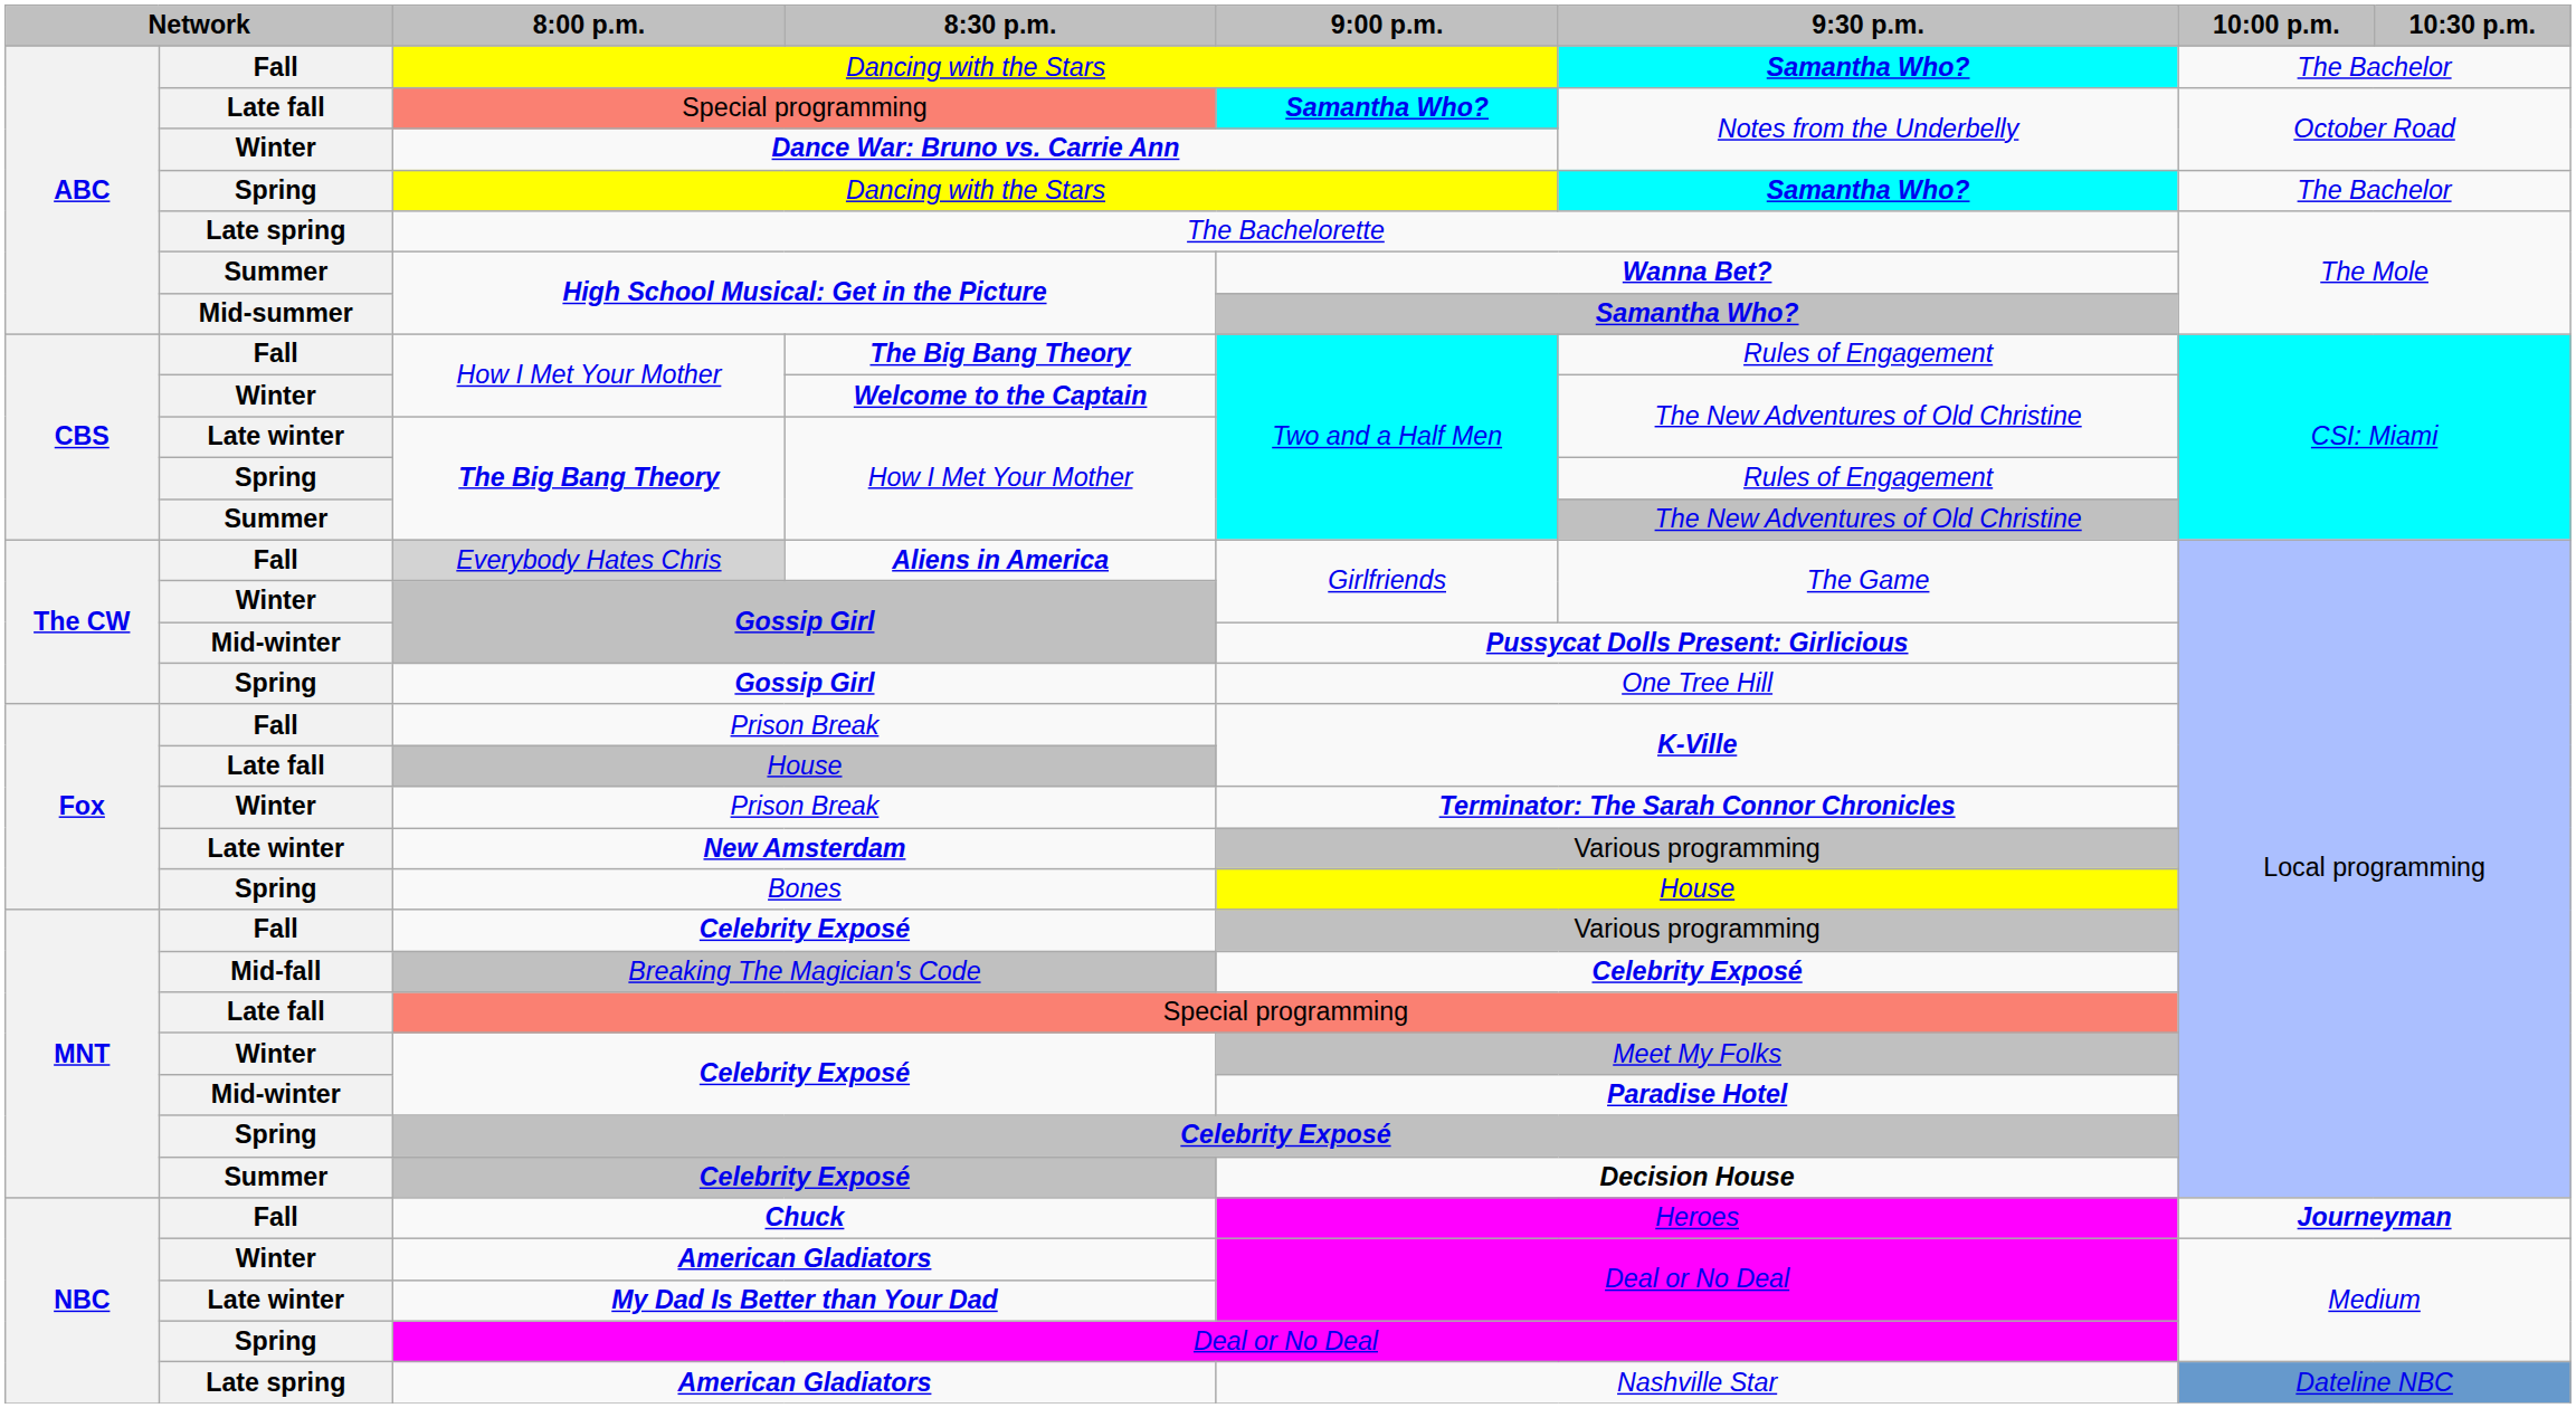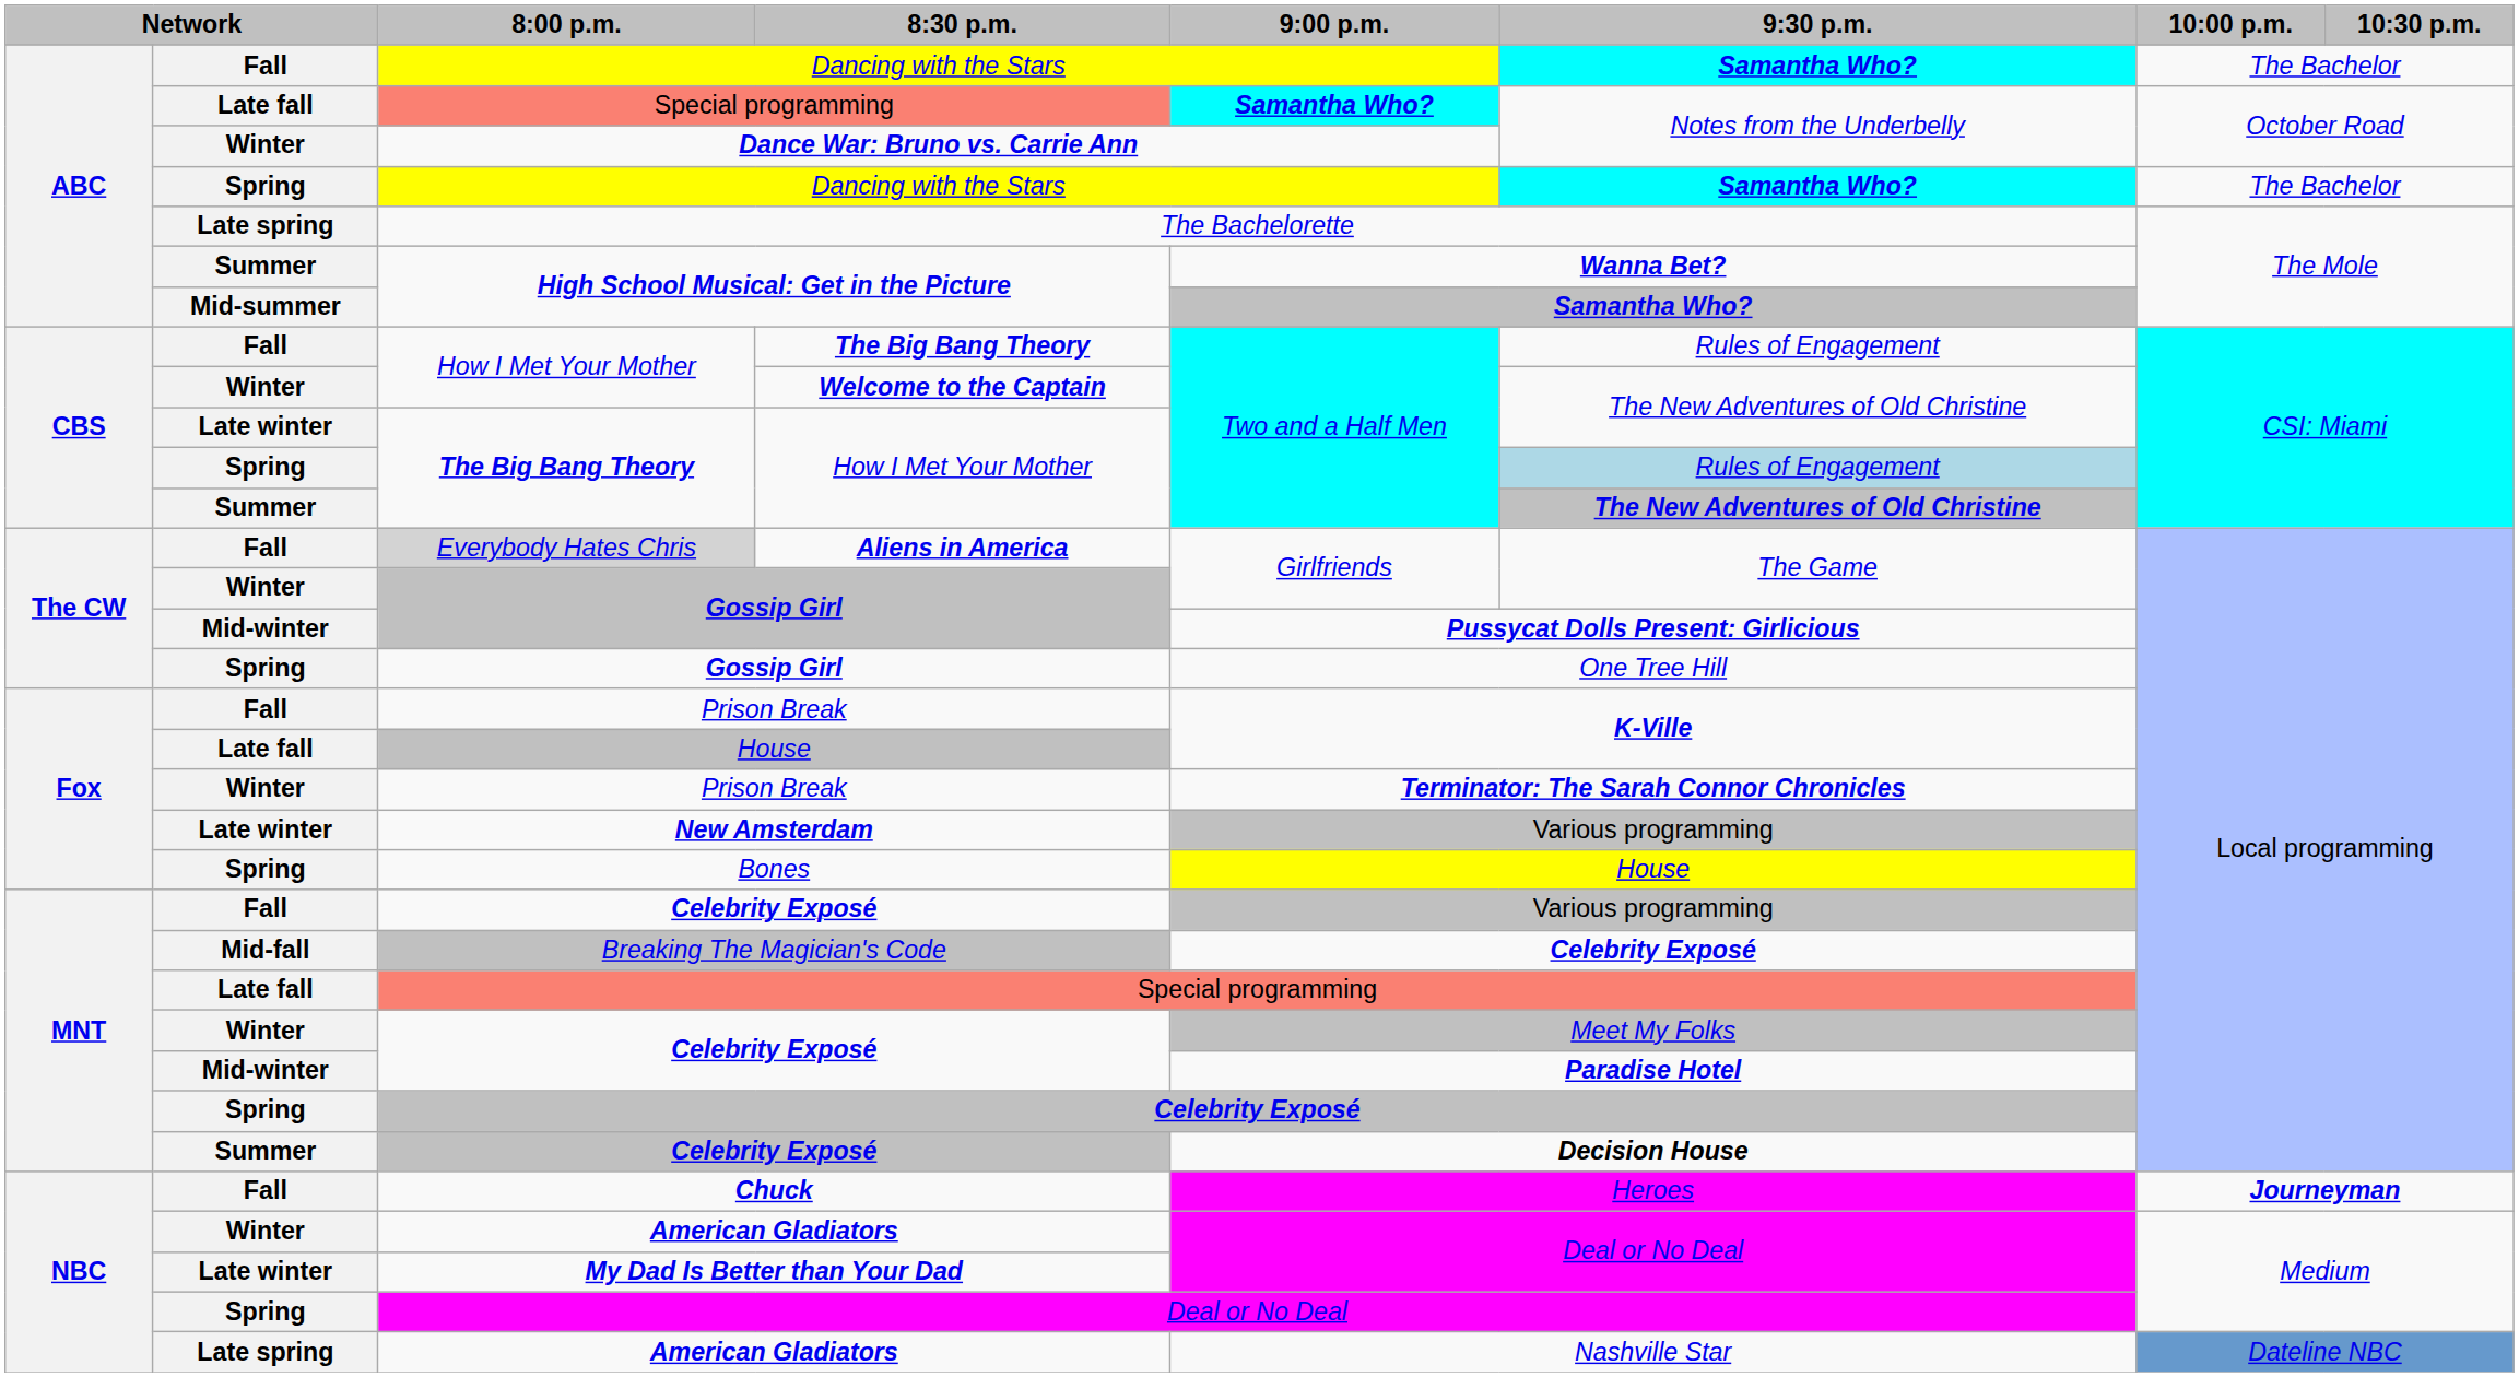Spring / How I Met Your Mother | 9:30 p.m.: no background -> lightblue background
Summer / How I Met Your Mother | 9:30 p.m.: normal -> bold
